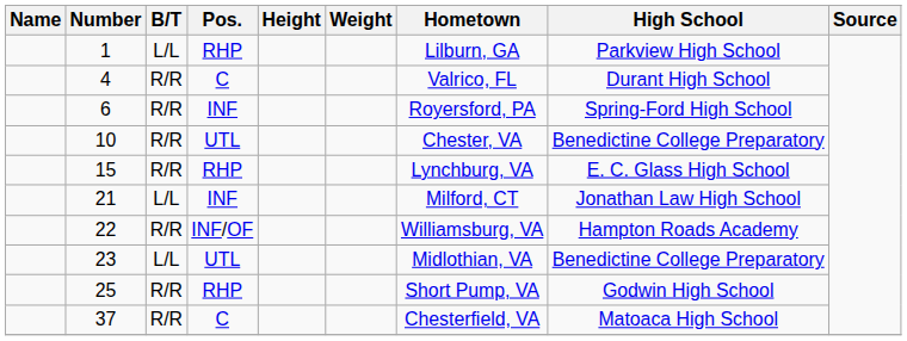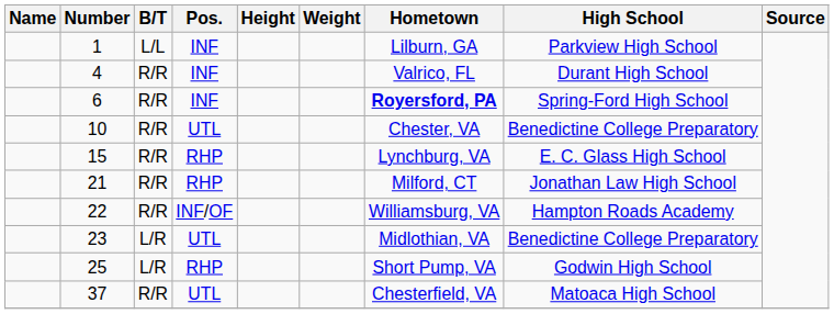1 | Pos.: RHP -> INF
4 | Pos.: C -> INF
6 | Hometown: normal -> bold
21 | B/T: L/L -> R/R
21 | Pos.: INF -> RHP
23 | B/T: L/L -> L/R
25 | B/T: R/R -> L/R
37 | Pos.: C -> UTL
